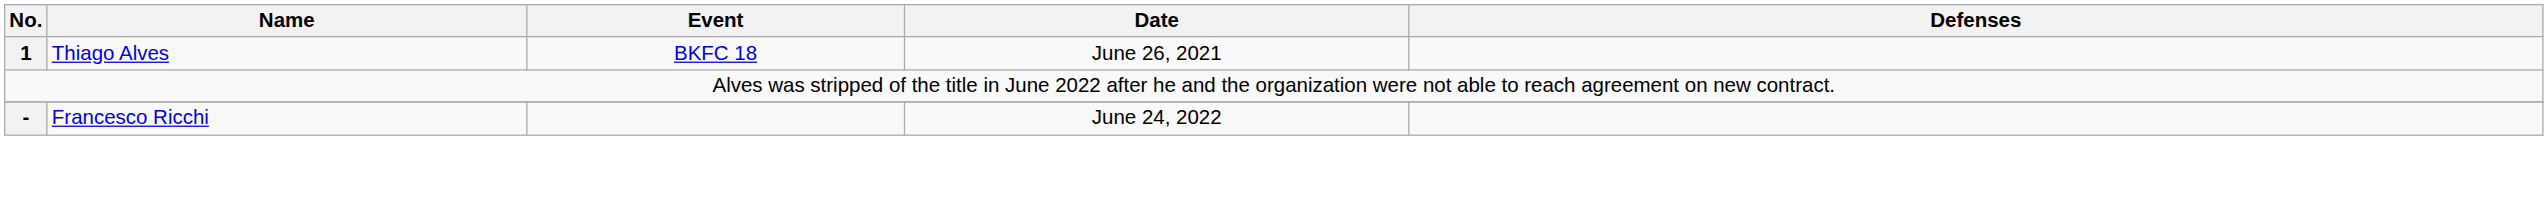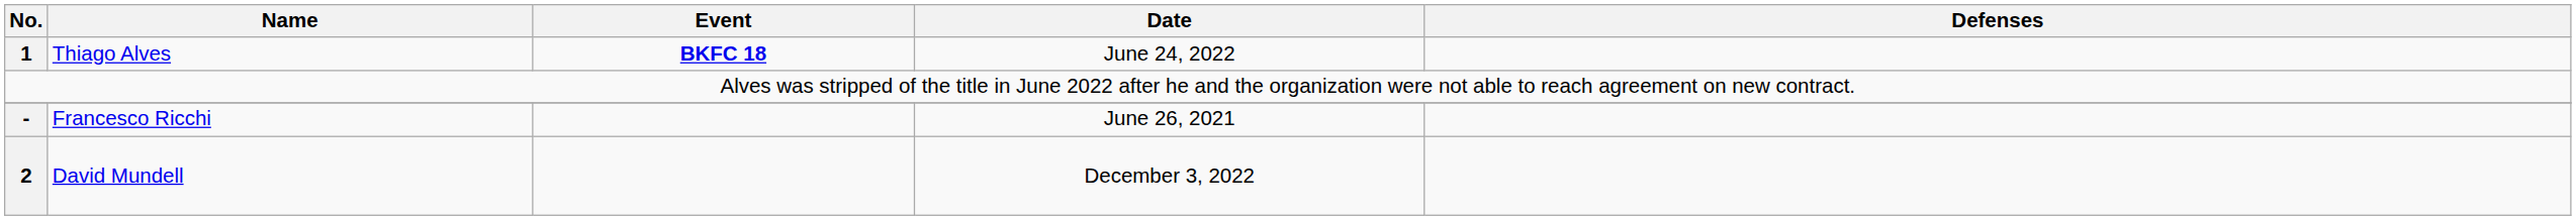Thiago Alves | Event: normal -> bold
Thiago Alves | Date: June 26, 2021 -> June 24, 2022
Francesco Ricchi | Date: June 24, 2022 -> June 26, 2021
+ row: 2 | David Mundell | December 3, 2022
